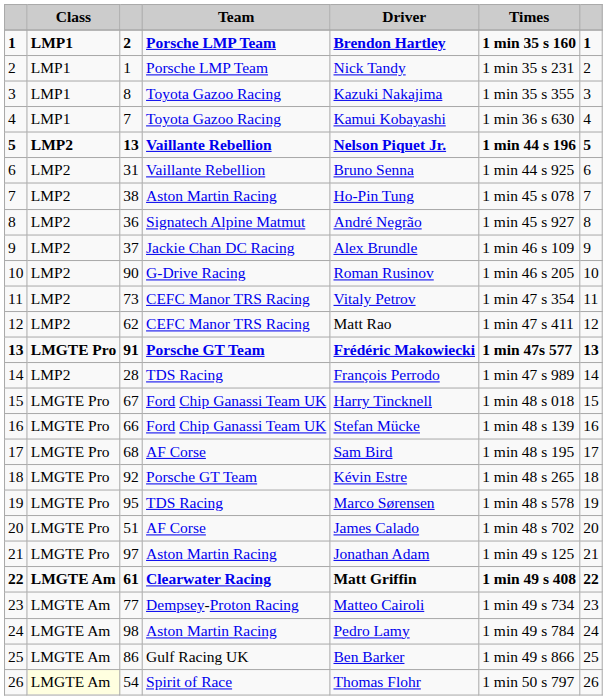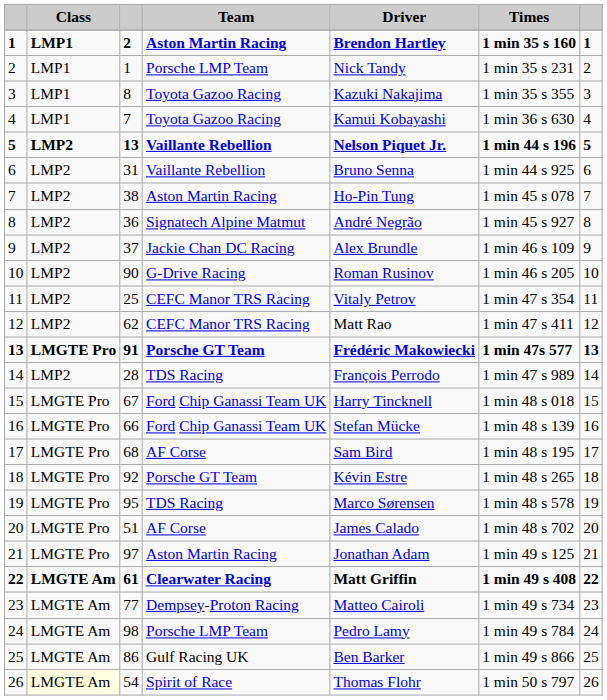row 2 | Team: Porsche LMP Team -> Aston Martin Racing
row 12 | column 3: 73 -> 25
row 25 | Team: Aston Martin Racing -> Porsche LMP Team
